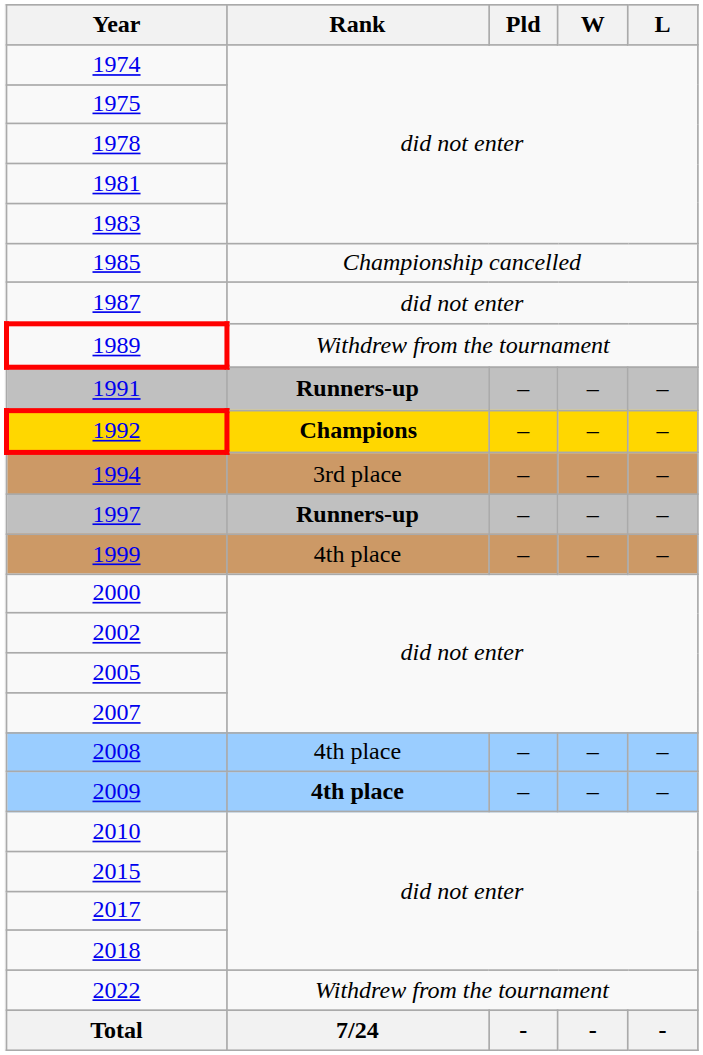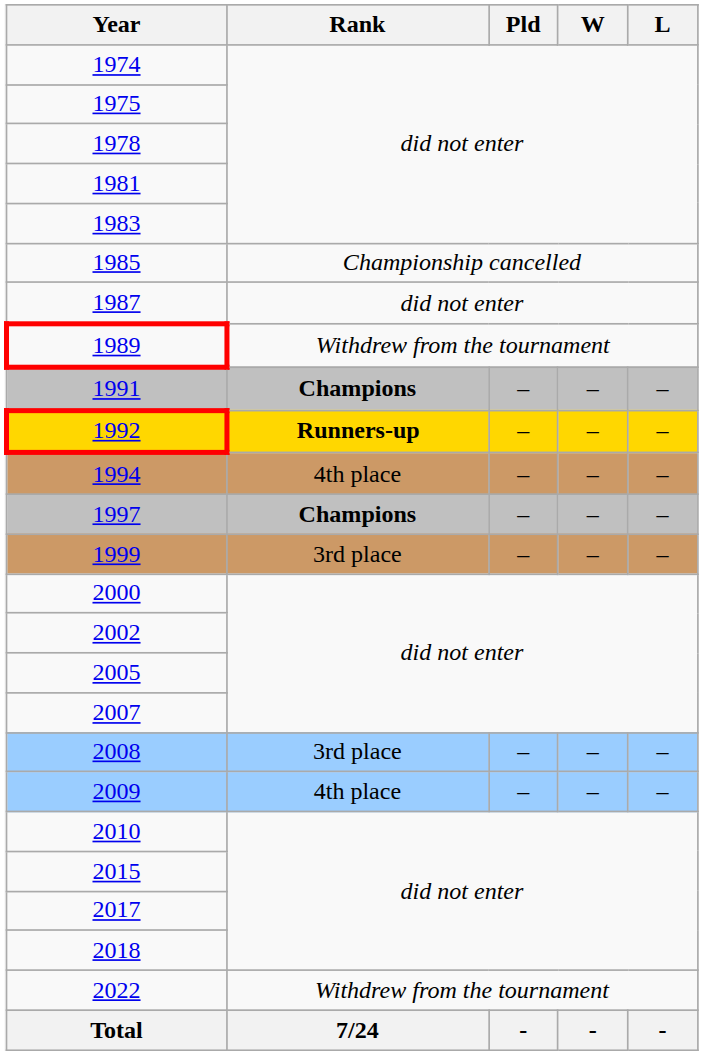1991 | Rank: Runners-up -> Champions
1992 | Rank: Champions -> Runners-up
1994 | Rank: 3rd place -> 4th place
1997 | Rank: Runners-up -> Champions
1999 | Rank: 4th place -> 3rd place
2008 | Rank: 4th place -> 3rd place
2009 | Rank: bold -> normal
